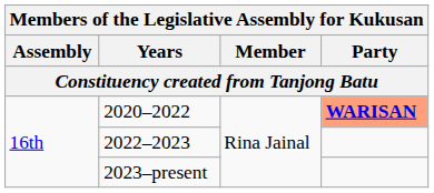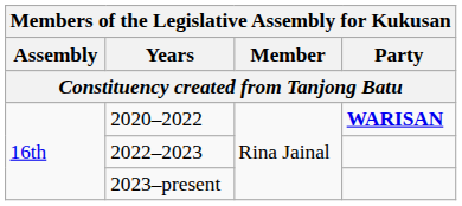2020–2022 | Party: lightsalmon background -> no background
